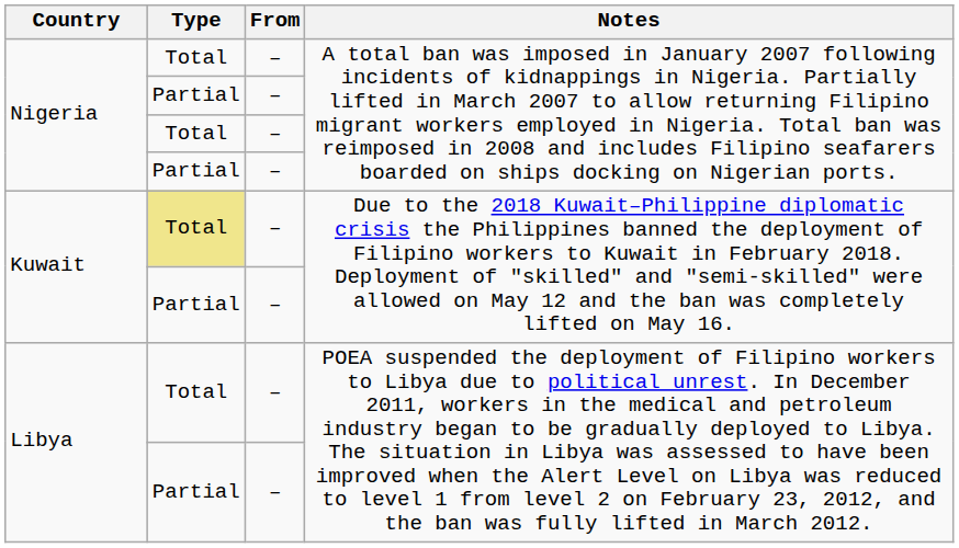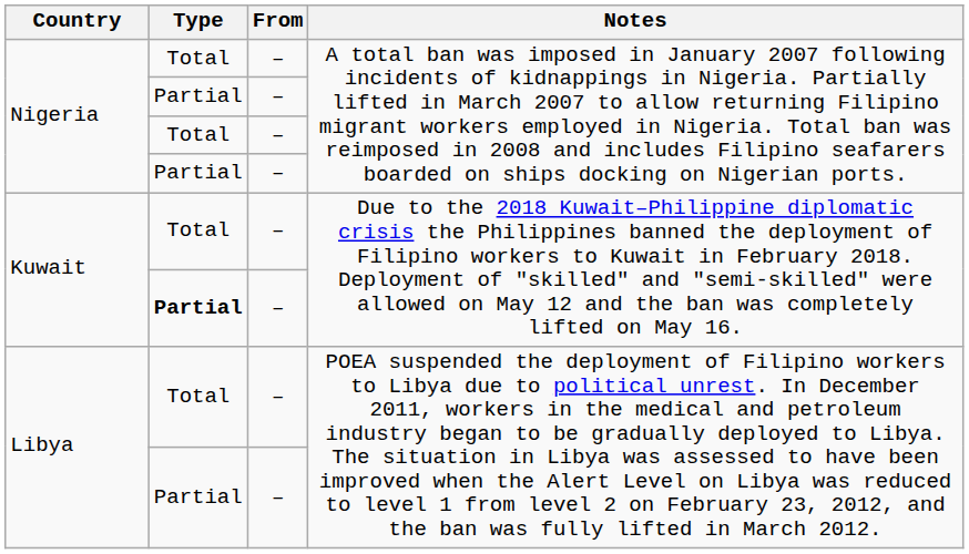Kuwait / Total | Type: khaki background -> no background
Kuwait / Partial | Type: normal -> bold
